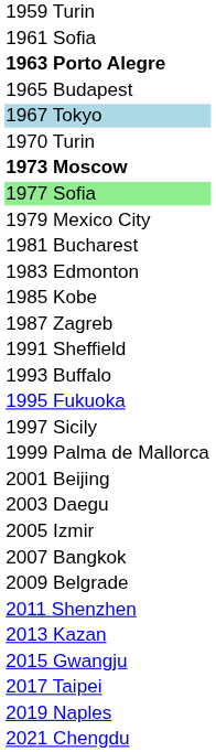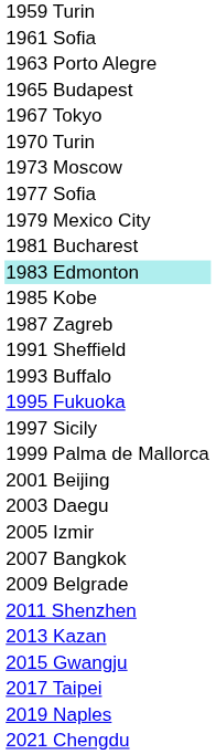1963 Porto Alegre | column 1: bold -> normal
1967 Tokyo | column 1: lightblue background -> no background
1973 Moscow | column 1: bold -> normal
1977 Sofia | column 1: lightgreen background -> no background
1983 Edmonton | column 1: no background -> paleturquoise background
